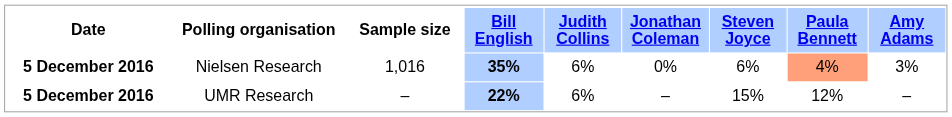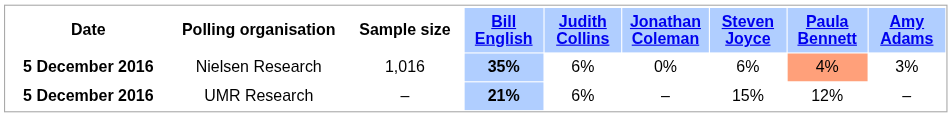UMR Research | Bill English: 22% -> 21%
